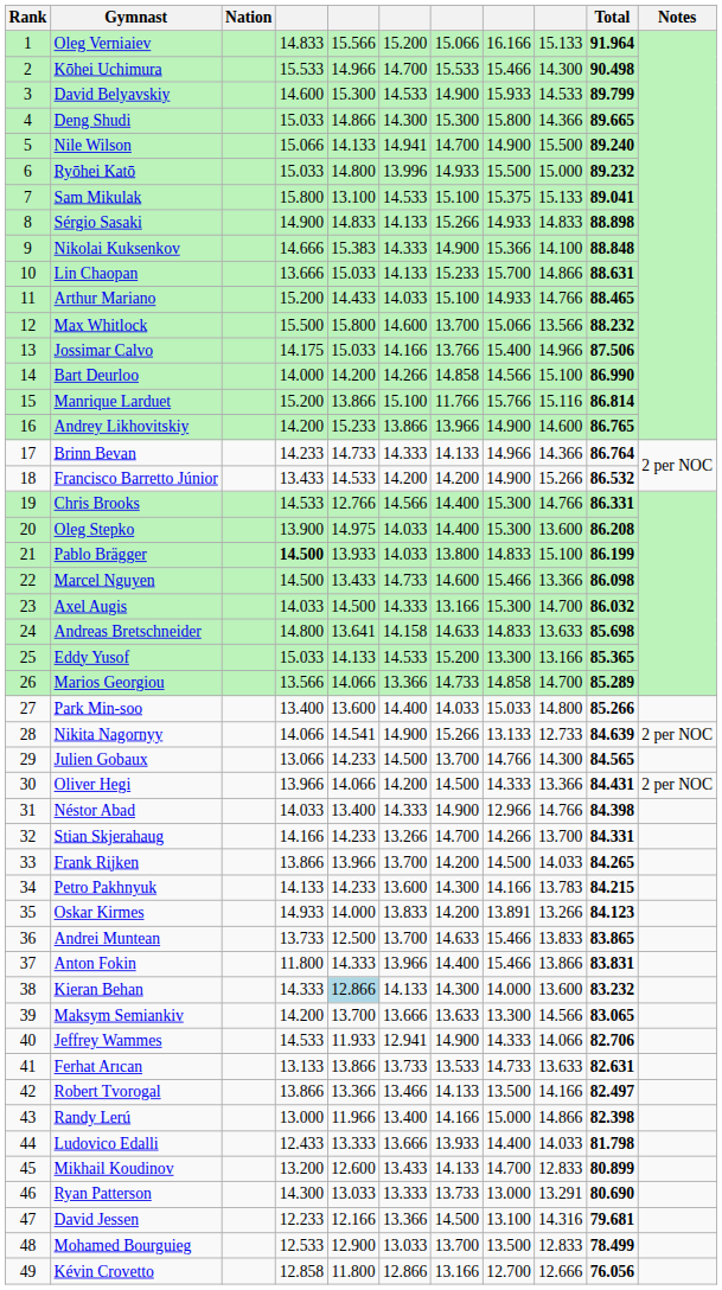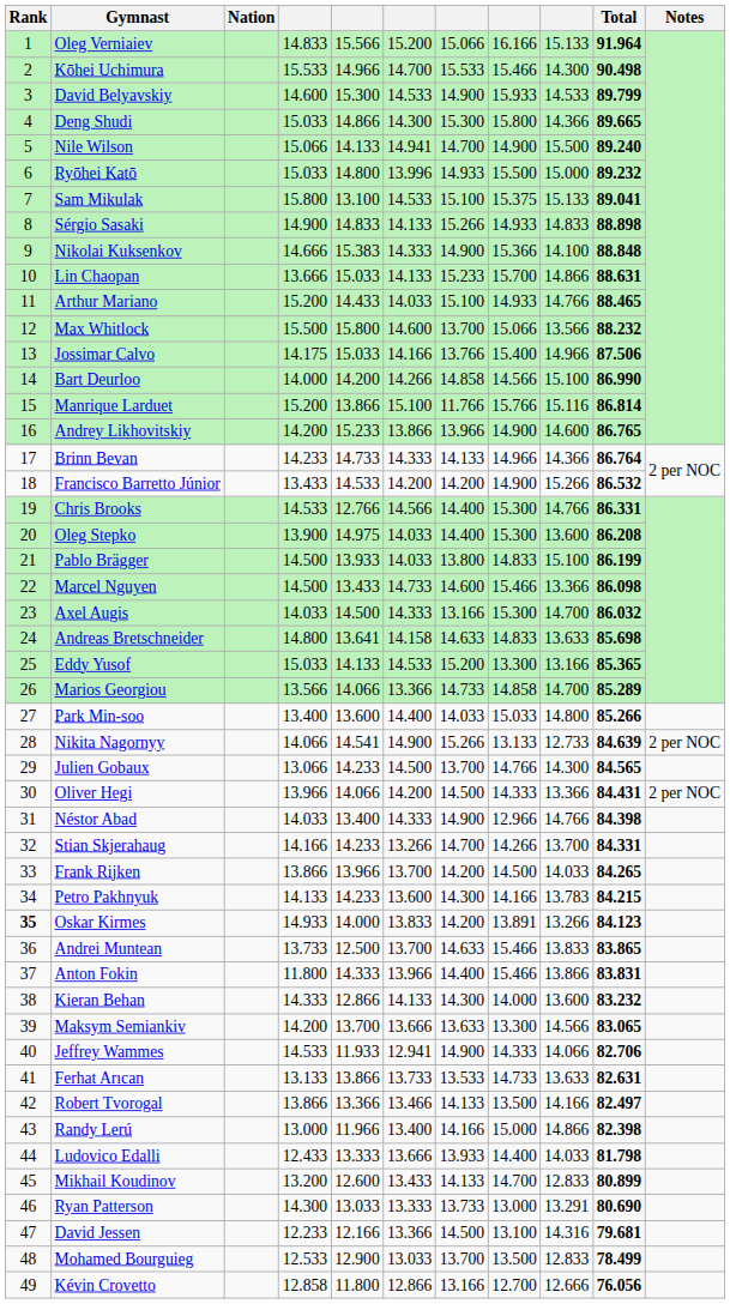Pablo Brägger | column 4: bold -> normal
Oskar Kirmes | Rank: normal -> bold
Kieran Behan | column 5: lightblue background -> no background
